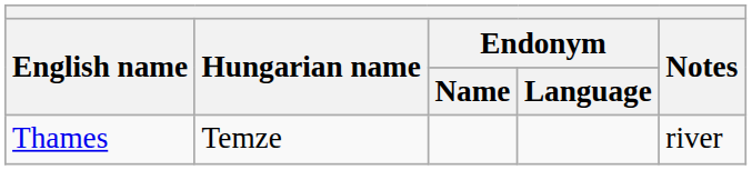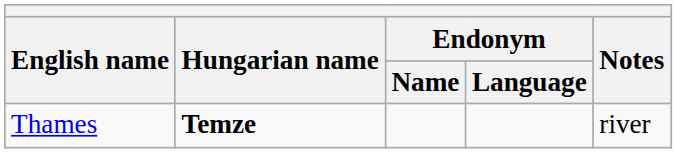Thames | Hungarian name: normal -> bold
